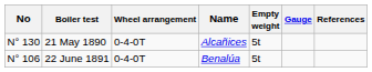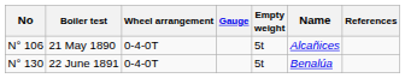columns swapped: Gauge <-> Name
21 May 1890 | No: N° 130 -> N° 106
22 June 1891 | No: N° 106 -> N° 130
